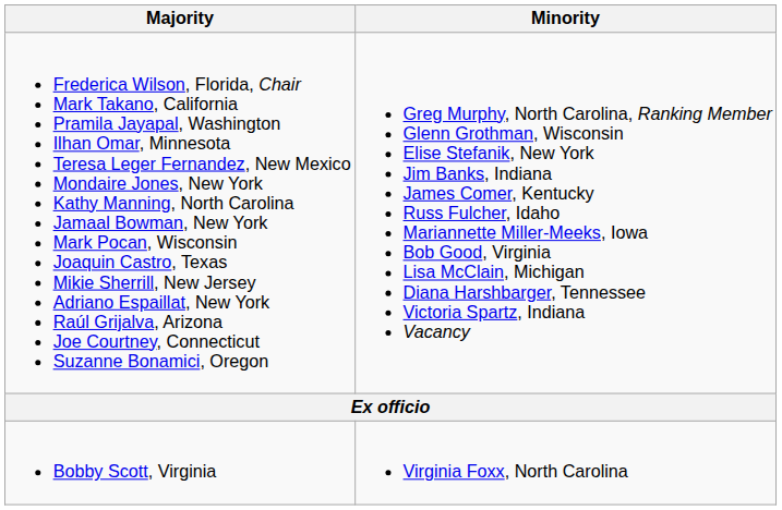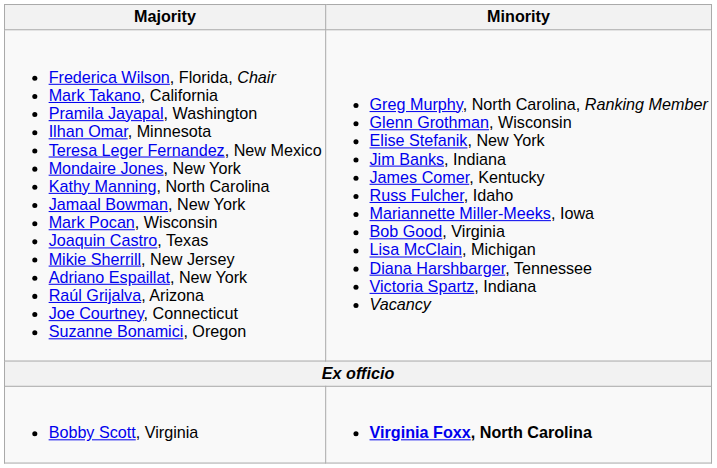Bobby Scott, Virginia | Minority: normal -> bold
